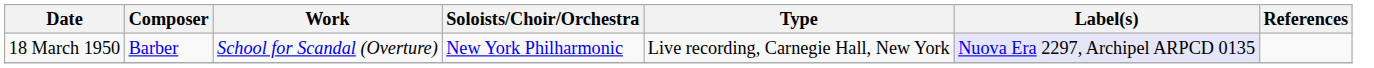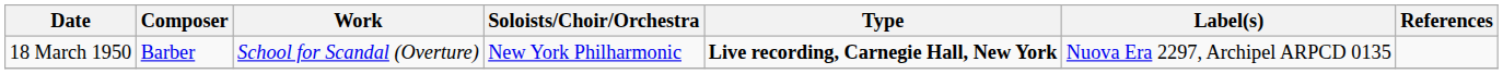18 March 1950 | Type: normal -> bold
18 March 1950 | Label(s): lavender background -> no background
